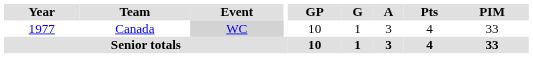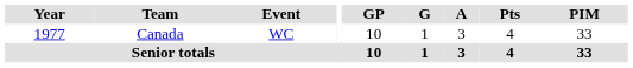Canada | Event: lightgrey background -> no background
